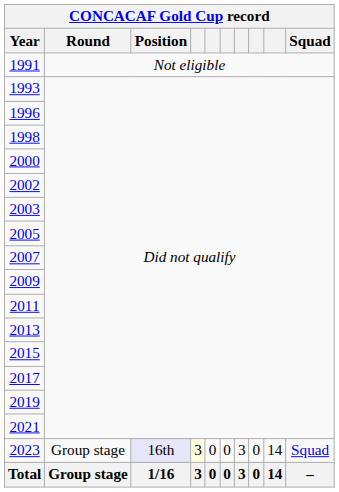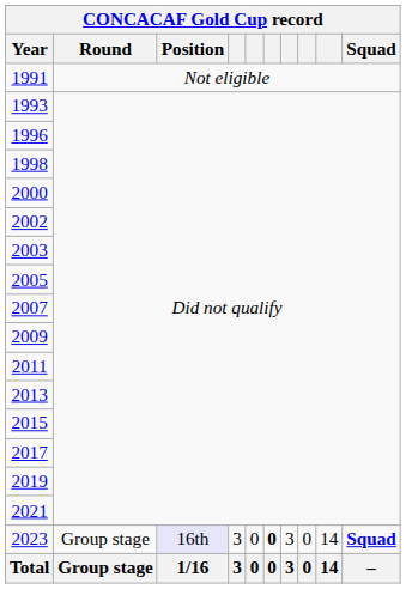2023 | column 4: lightyellow background -> no background
2023 | column 6: normal -> bold
2023 | Squad: normal -> bold
